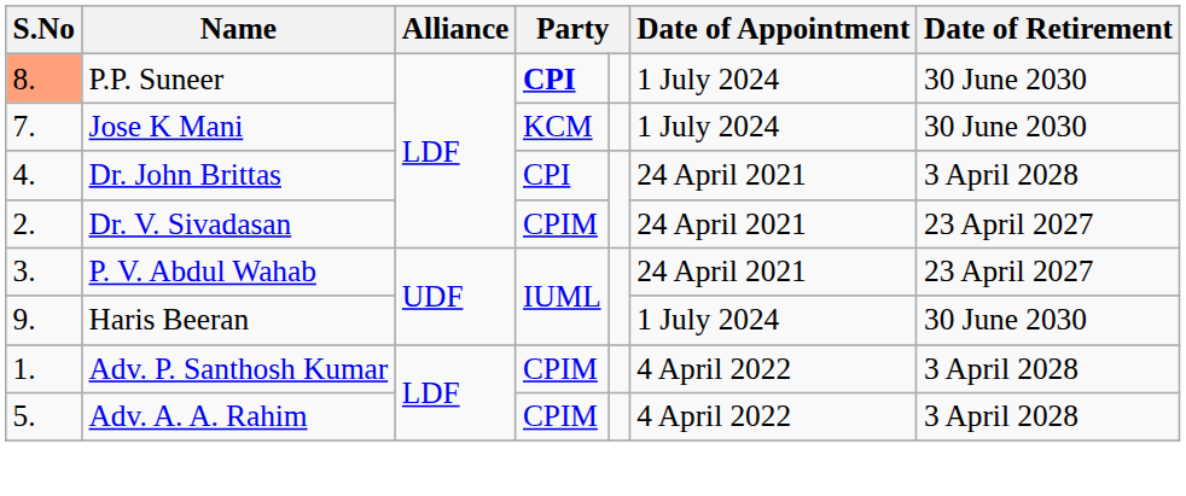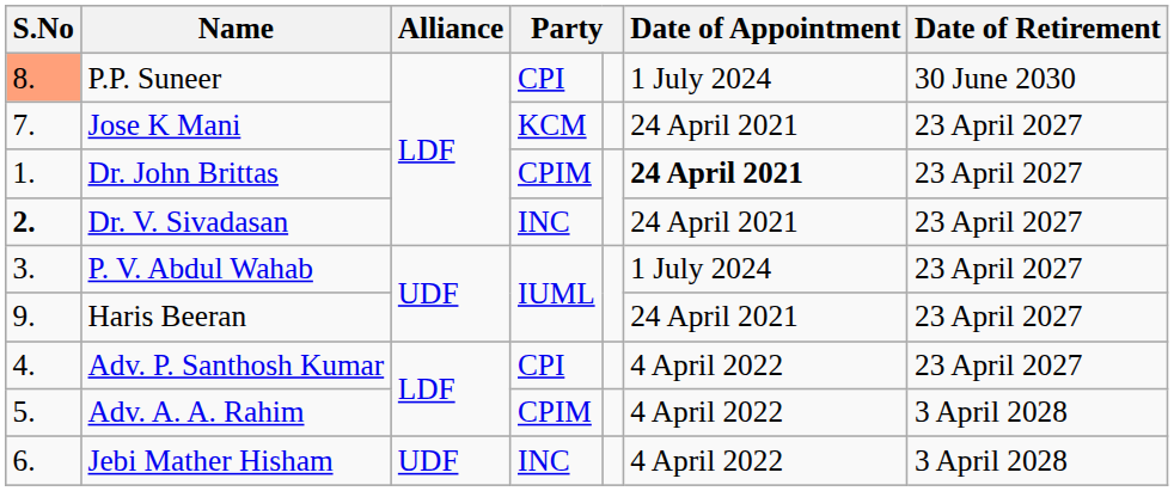P.P. Suneer | column 4: bold -> normal
Jose K Mani | Date of Appointment: 1 July 2024 -> 24 April 2021
Jose K Mani | Date of Retirement: 30 June 2030 -> 23 April 2027
Dr. John Brittas | S.No: 4. -> 1.
Dr. John Brittas | column 4: CPI -> CPIM
Dr. John Brittas | Date of Appointment: normal -> bold
Dr. John Brittas | Date of Retirement: 3 April 2028 -> 23 April 2027
Dr. V. Sivadasan | S.No: normal -> bold
Dr. V. Sivadasan | column 4: CPIM -> INC
P. V. Abdul Wahab | Date of Appointment: 24 April 2021 -> 1 July 2024
Haris Beeran | Date of Appointment: 1 July 2024 -> 24 April 2021
Haris Beeran | Date of Retirement: 30 June 2030 -> 23 April 2027
Adv. P. Santhosh Kumar | S.No: 1. -> 4.
Adv. P. Santhosh Kumar | column 4: CPIM -> CPI
Adv. P. Santhosh Kumar | Date of Retirement: 3 April 2028 -> 23 April 2027
+ row: 6. | Jebi Mather Hisham | UDF | INC | 4 April 2022 | 3 April 2028
